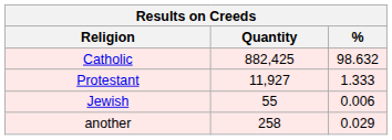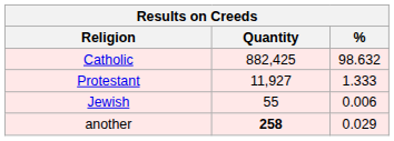another | Quantity: normal -> bold
